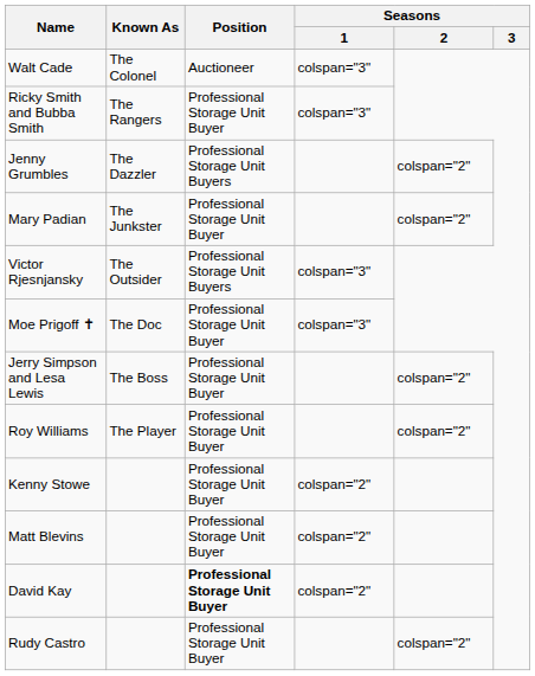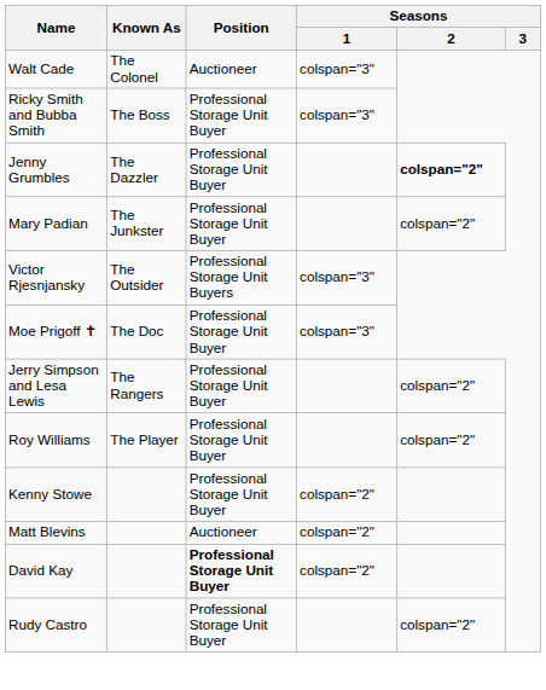Ricky Smith and Bubba Smith | Known As: The Rangers -> The Boss
Jenny Grumbles | Position: Professional Storage Unit Buyers -> Professional Storage Unit Buyer
Jenny Grumbles | Seasons / 2: normal -> bold
Jerry Simpson and Lesa Lewis | Known As: The Boss -> The Rangers
Matt Blevins | Position: Professional Storage Unit Buyer -> Auctioneer
